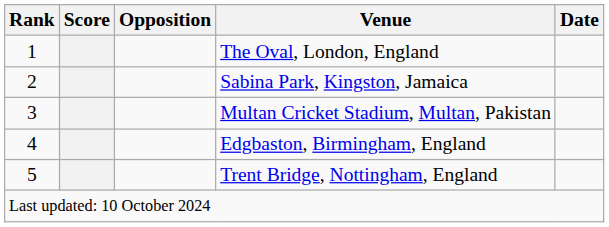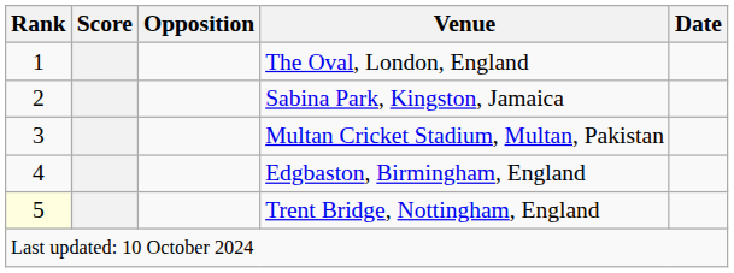Trent Bridge, Nottingham, England | Rank: no background -> lightyellow background
